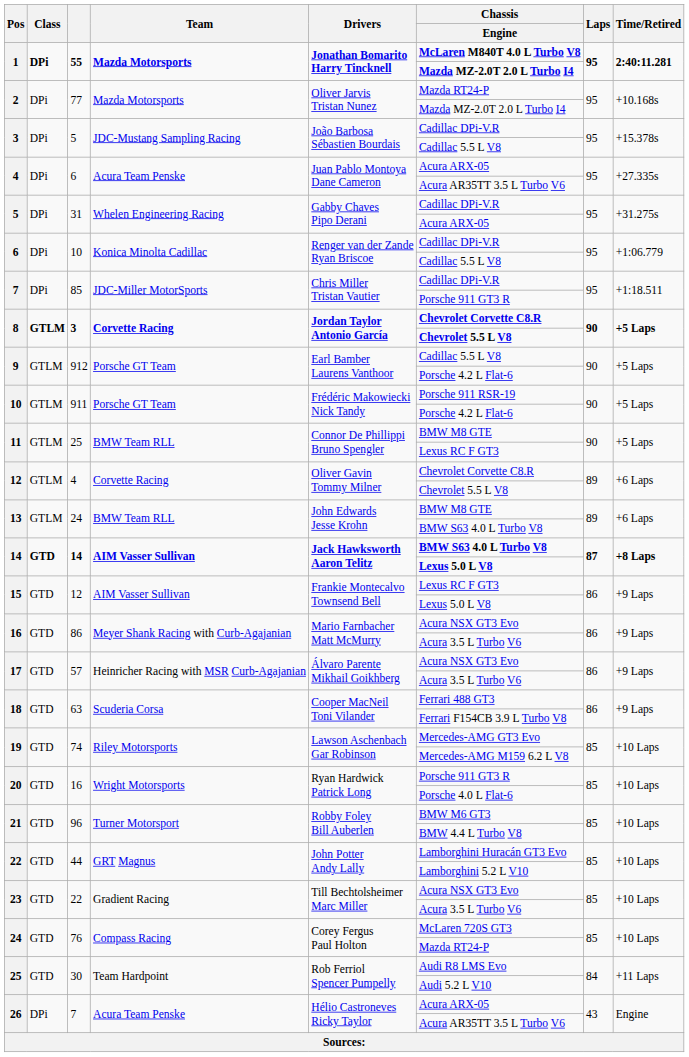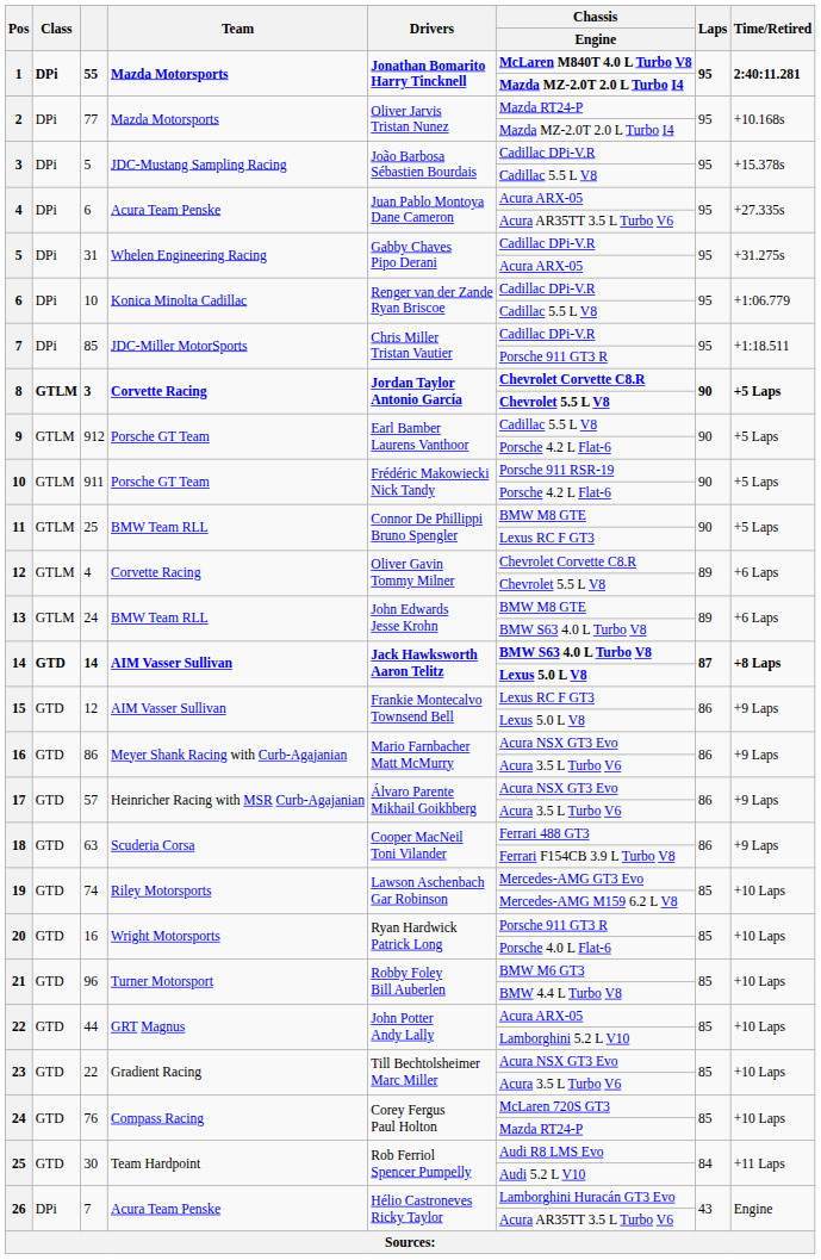row 45 | Chassis / Engine: Lamborghini Huracán GT3 Evo -> Acura ARX-05
row 53 | Chassis / Engine: Acura ARX-05 -> Lamborghini Huracán GT3 Evo
